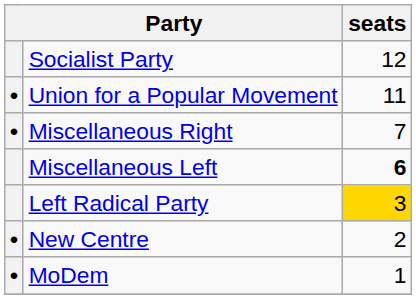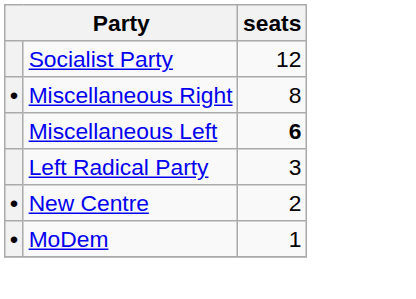- row: • | Union for a Popular Movement | 11
Miscellaneous Right | seats: 7 -> 8
Left Radical Party | seats: gold background -> no background
